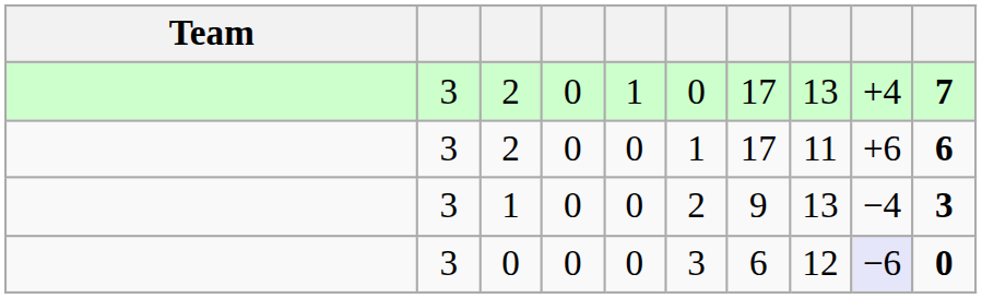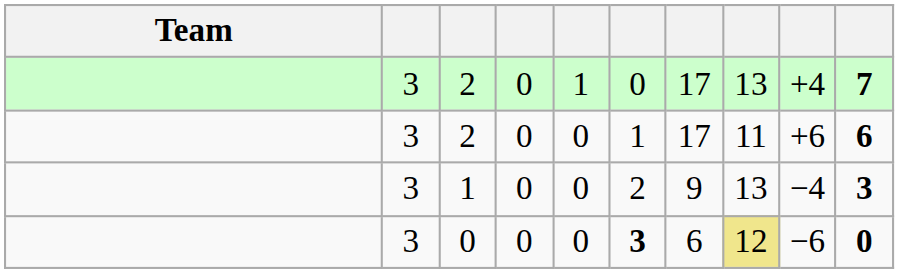row 5 | column 6: normal -> bold
row 5 | column 8: no background -> khaki background
row 5 | column 9: lavender background -> no background
